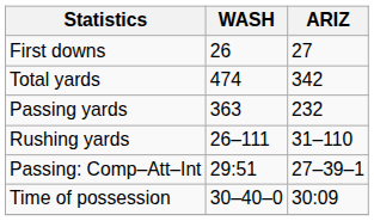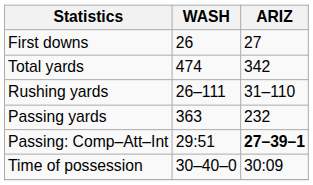rows swapped: Rushing yards <-> Passing yards
Passing: Comp–Att–Int | ARIZ: normal -> bold
